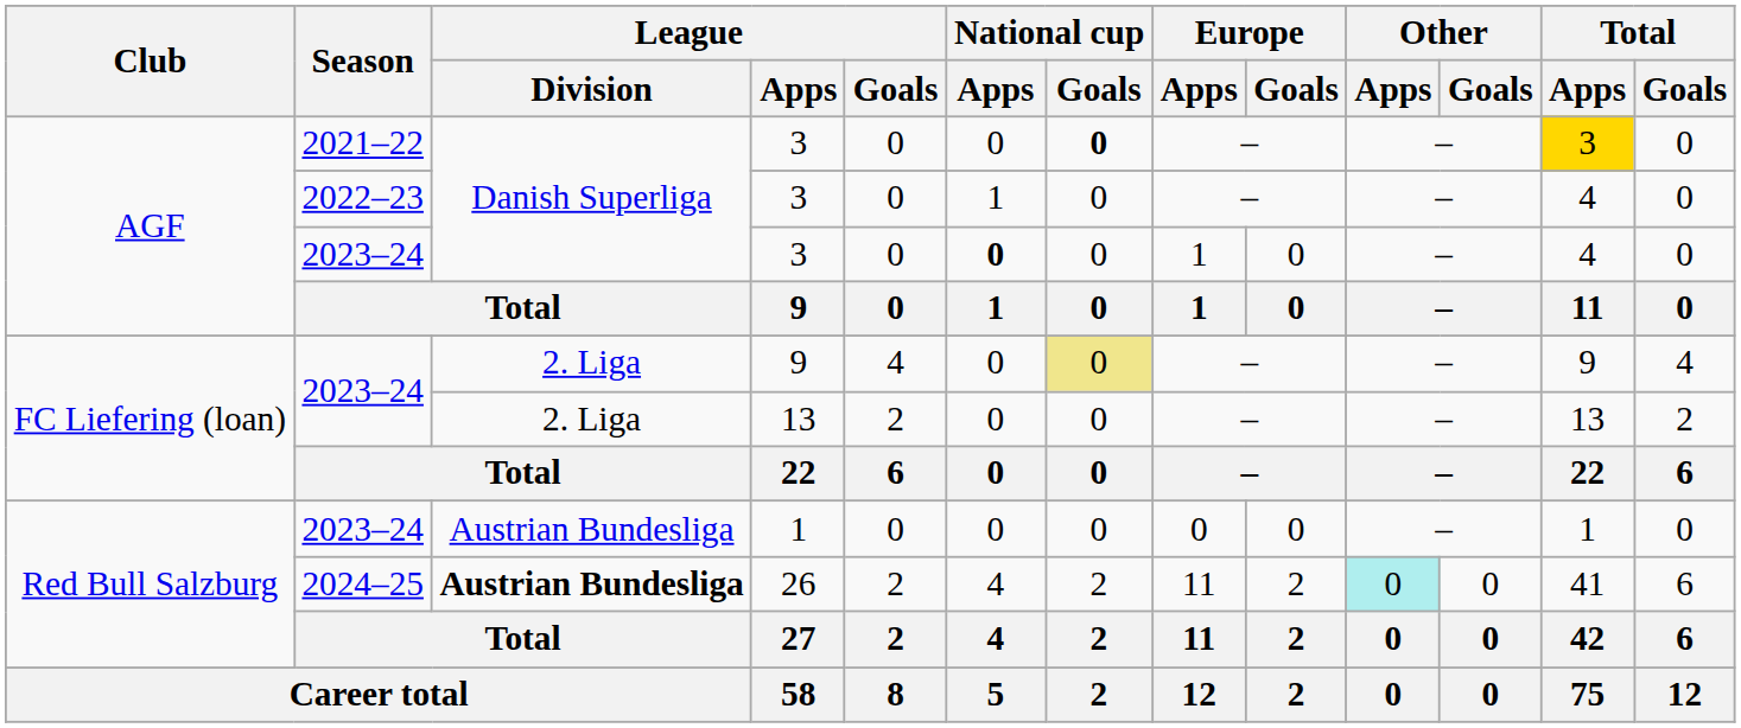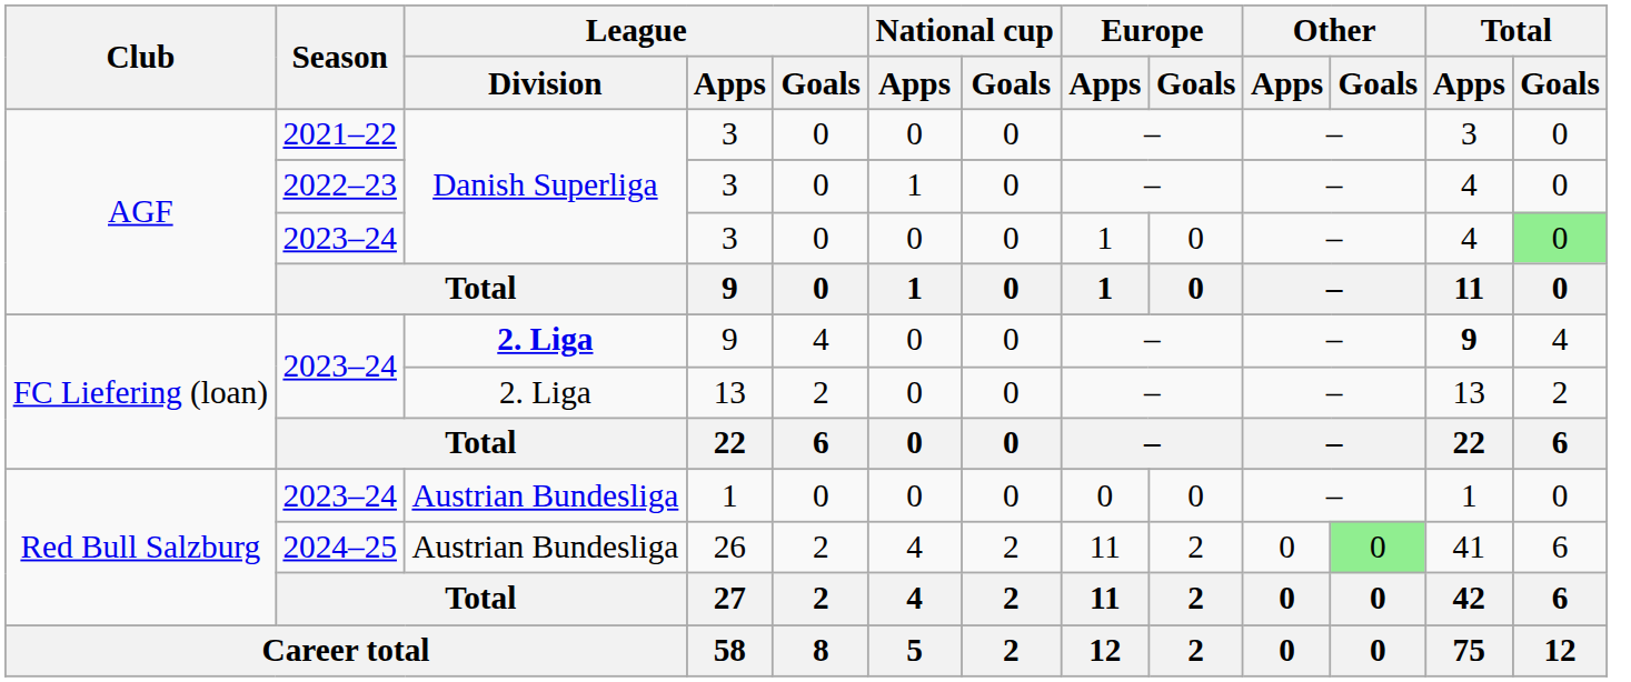2021–22 / 3 | National cup / Goals: bold -> normal
2021–22 / 3 | Total / Apps: gold background -> no background
2023–24 / 3 | National cup / Apps: bold -> normal
2023–24 / 3 | Total / Goals: no background -> lightgreen background
2023–24 / 9 | League / Division: normal -> bold
2023–24 / 9 | National cup / Goals: khaki background -> no background
2023–24 / 9 | Total / Apps: normal -> bold
26 | League / Division: bold -> normal
26 | Other / Apps: paleturquoise background -> no background
26 | Other / Goals: no background -> lightgreen background
